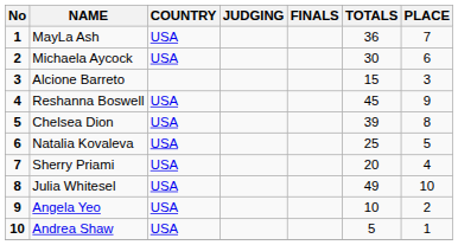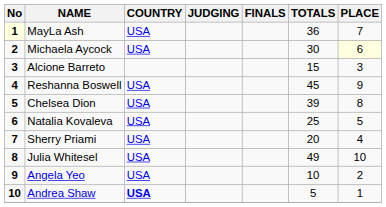MayLa Ash | No: no background -> lightyellow background
Michaela Aycock | PLACE: no background -> lightyellow background
Andrea Shaw | COUNTRY: normal -> bold
